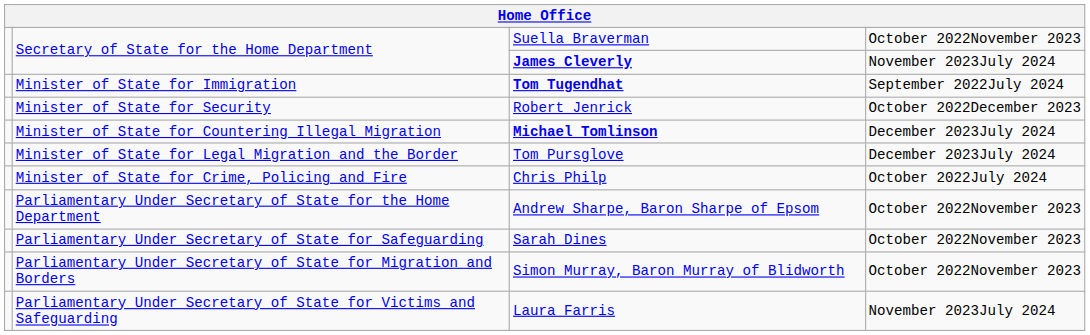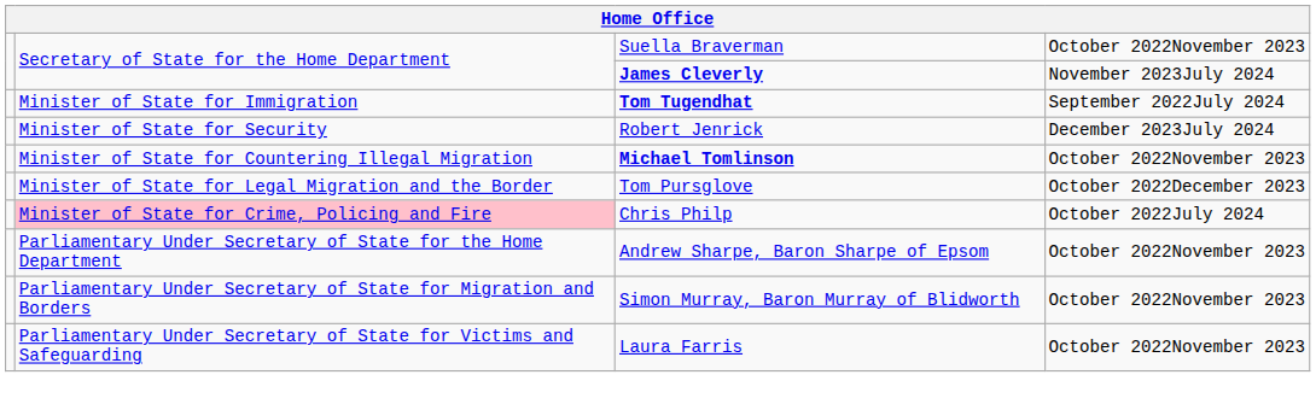Robert Jenrick | column 4: October 2022December 2023 -> December 2023July 2024
Michael Tomlinson | column 4: December 2023July 2024 -> October 2022November 2023
Tom Pursglove | column 4: December 2023July 2024 -> October 2022December 2023
Chris Philp | column 2: no background -> pink background
- row: Parliamentary Under Secretary of State for Safeguarding | Sarah Dines | October 2022November 2023
Laura Farris | column 4: November 2023July 2024 -> October 2022November 2023
